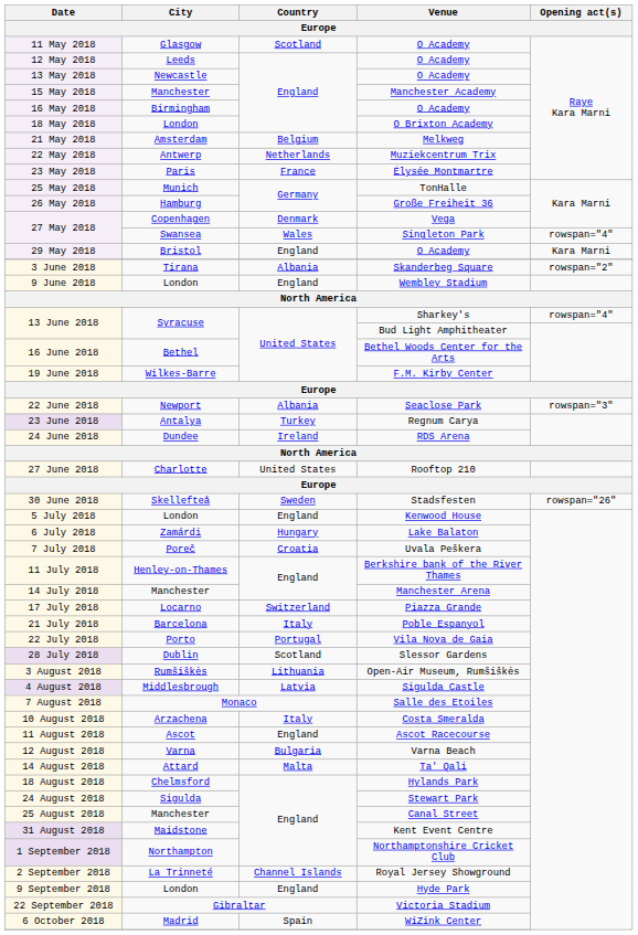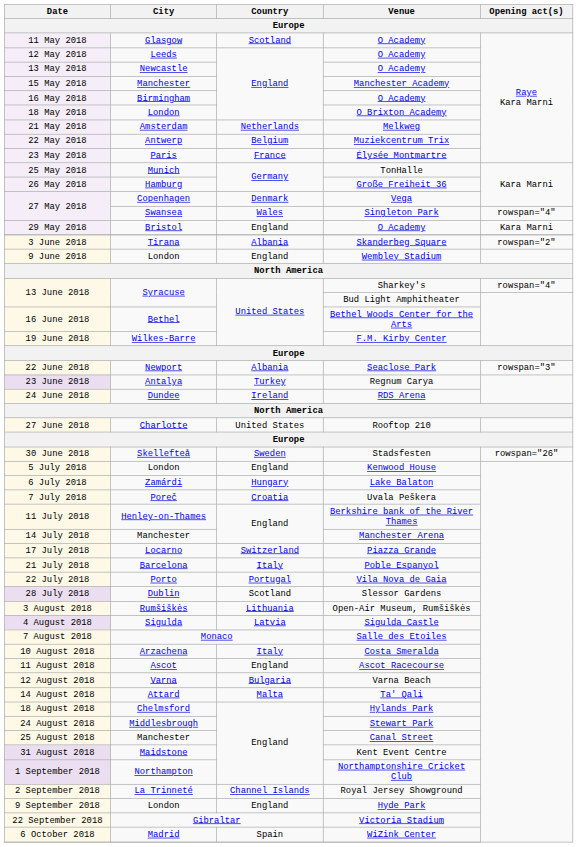21 May 2018 | Country: Belgium -> Netherlands
22 May 2018 | Country: Netherlands -> Belgium
4 August 2018 | City: Middlesbrough -> Sigulda
24 August 2018 | City: Sigulda -> Middlesbrough
